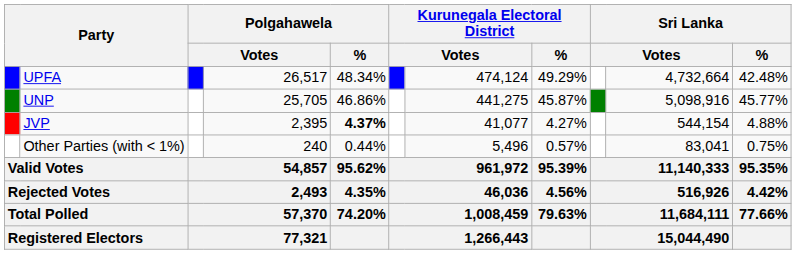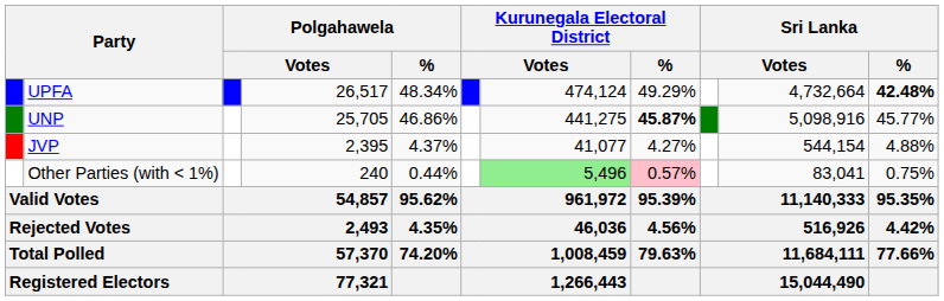UPFA | Sri Lanka / %: normal -> bold
UNP | Kurunegala Electoral District / %: normal -> bold
JVP | Polgahawela / %: bold -> normal
Other Parties (with < 1%) | column 7: no background -> lightgreen background
Other Parties (with < 1%) | Kurunegala Electoral District / %: no background -> pink background
